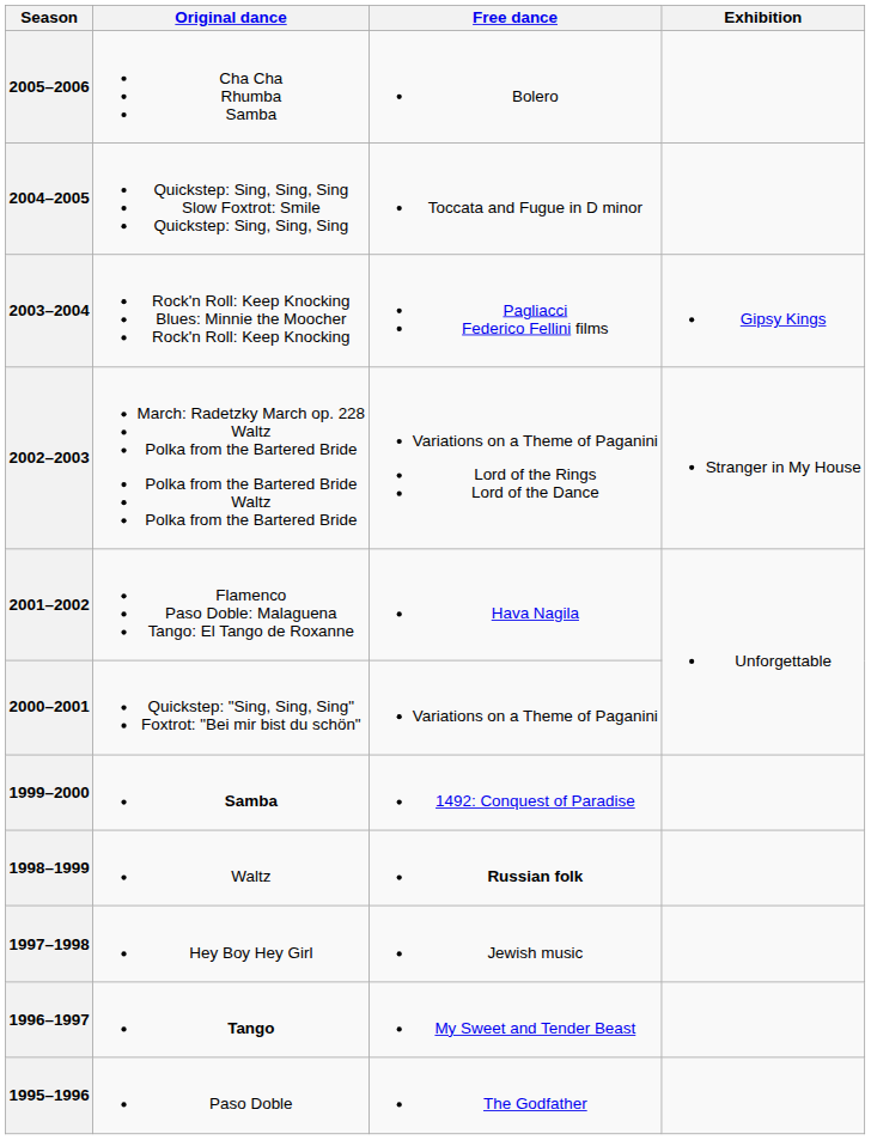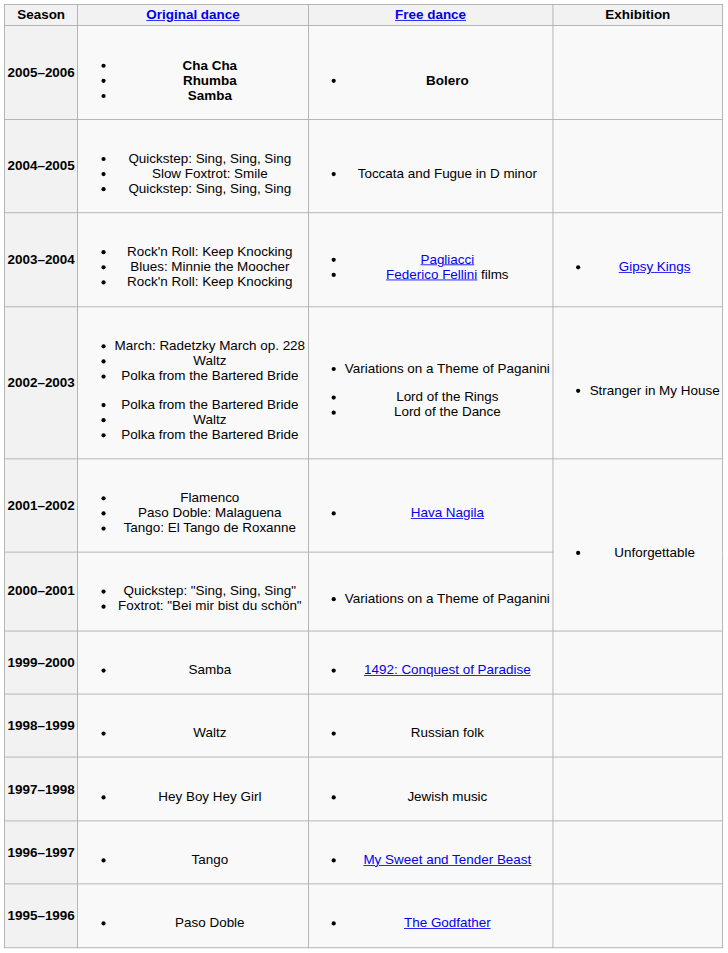2005–2006 | Original dance: normal -> bold
2005–2006 | Free dance: normal -> bold
1999–2000 | Original dance: bold -> normal
1998–1999 | Free dance: bold -> normal
1996–1997 | Original dance: bold -> normal
